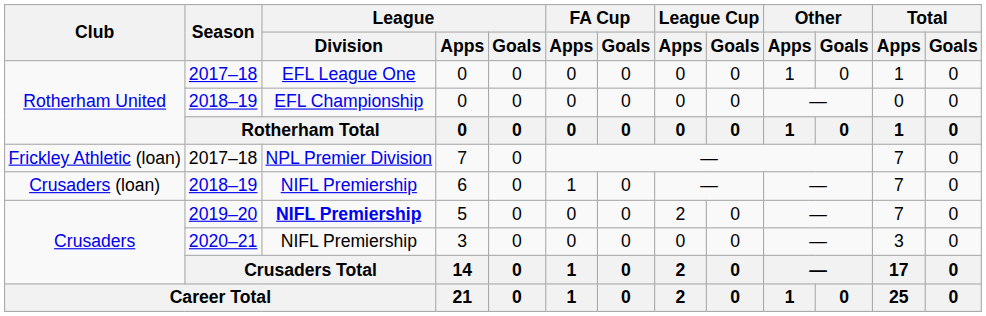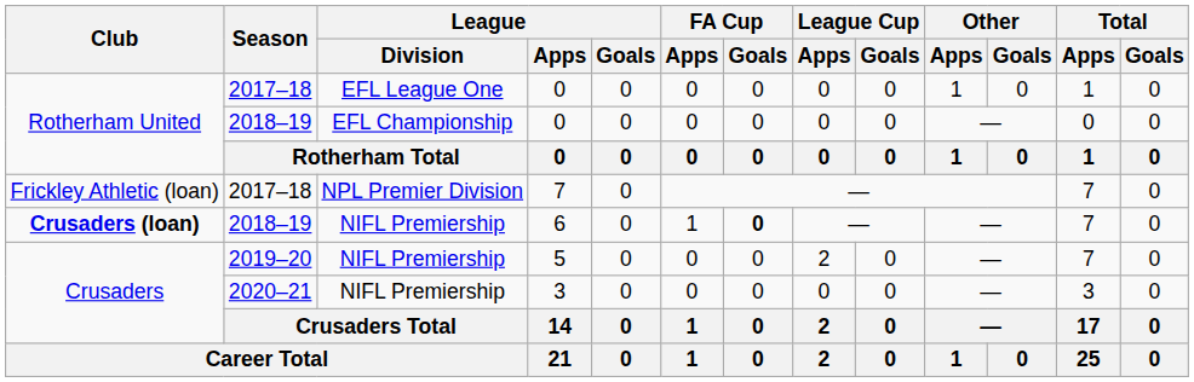6 | Club: normal -> bold
6 | FA Cup / Goals: normal -> bold
5 | League / Division: bold -> normal
